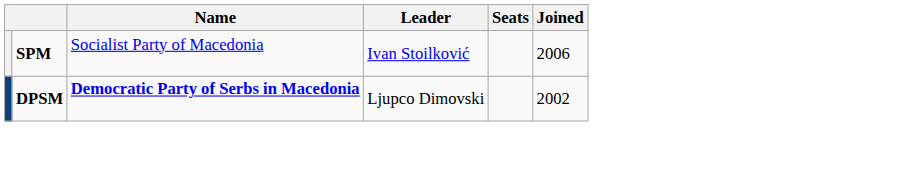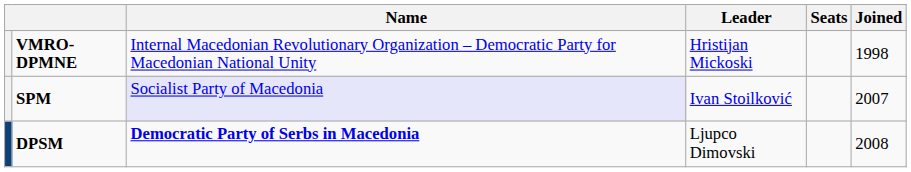+ row: VMRO-DPMNE | Internal Macedonian Revolutionary Organization – Democratic Party for Macedonian National Unity | Hristijan Mickoski | 1998
SPM | Name: no background -> lavender background
SPM | Joined: 2006 -> 2007
DPSM | Joined: 2002 -> 2008
